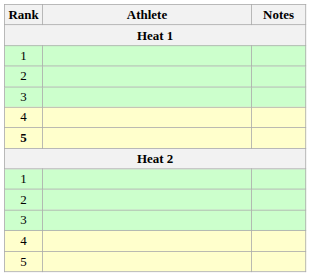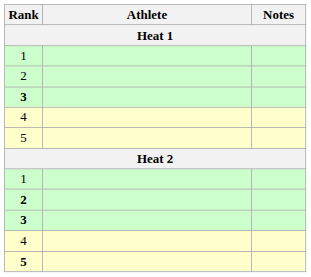row 5 | Rank: normal -> bold
row 7 | Rank: bold -> normal
row 10 | Rank: normal -> bold
row 11 | Rank: normal -> bold
row 13 | Rank: normal -> bold
